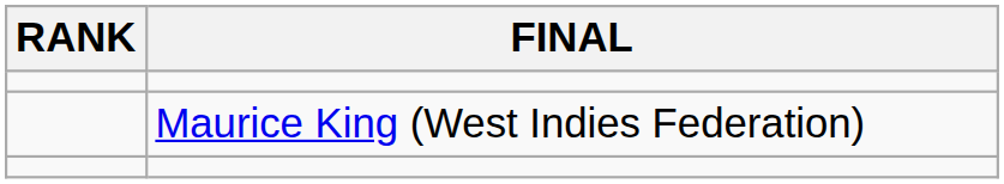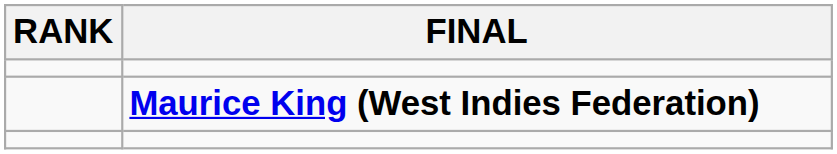row 3 | FINAL: normal -> bold
